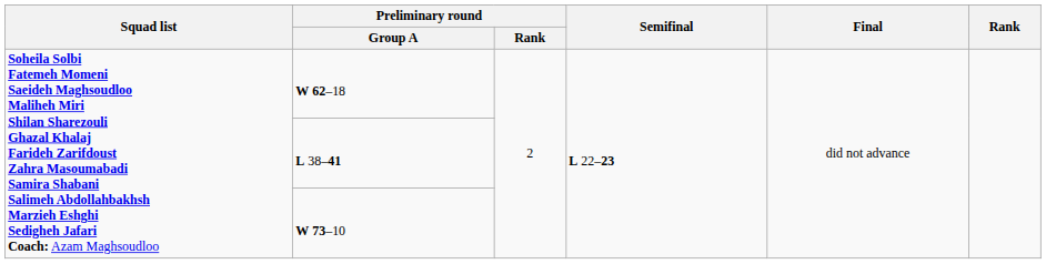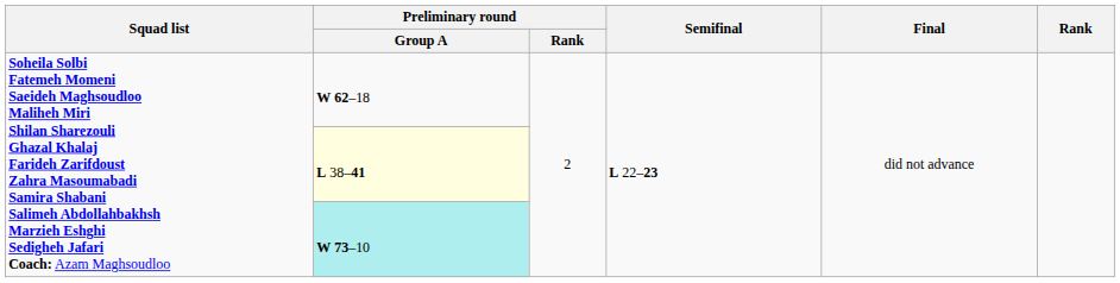L 38–41 | Preliminary round / Group A: no background -> lightyellow background
W 73–10 | Preliminary round / Group A: no background -> paleturquoise background
